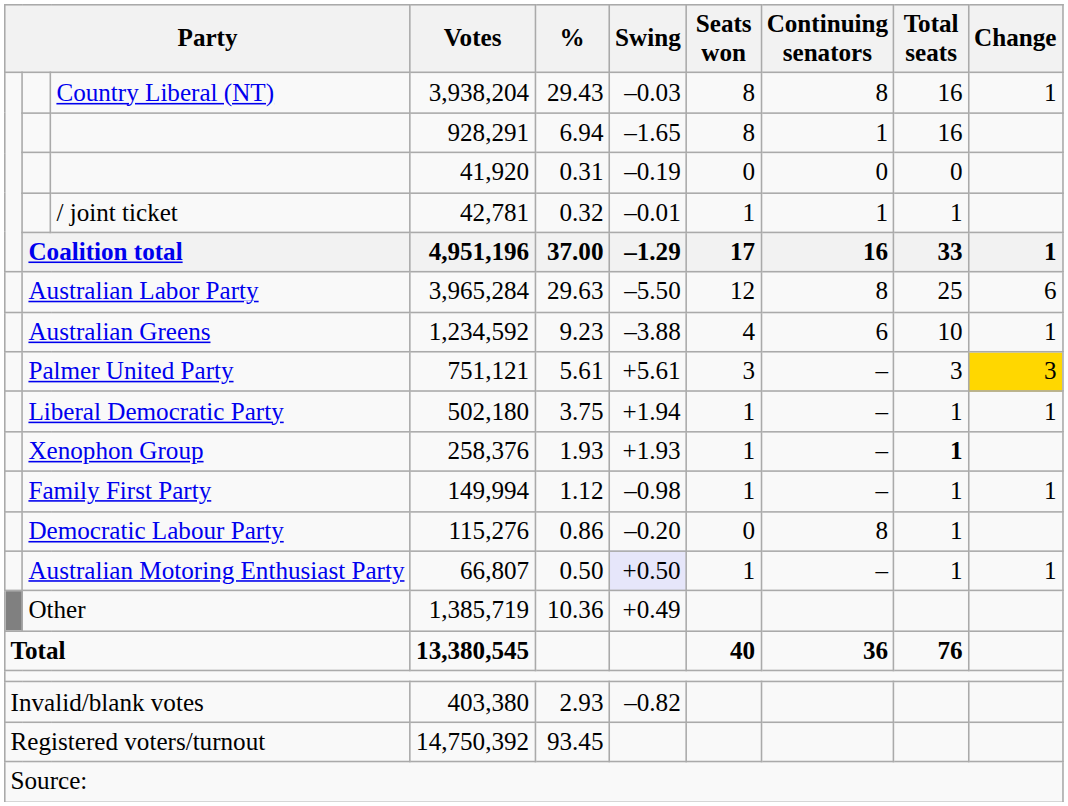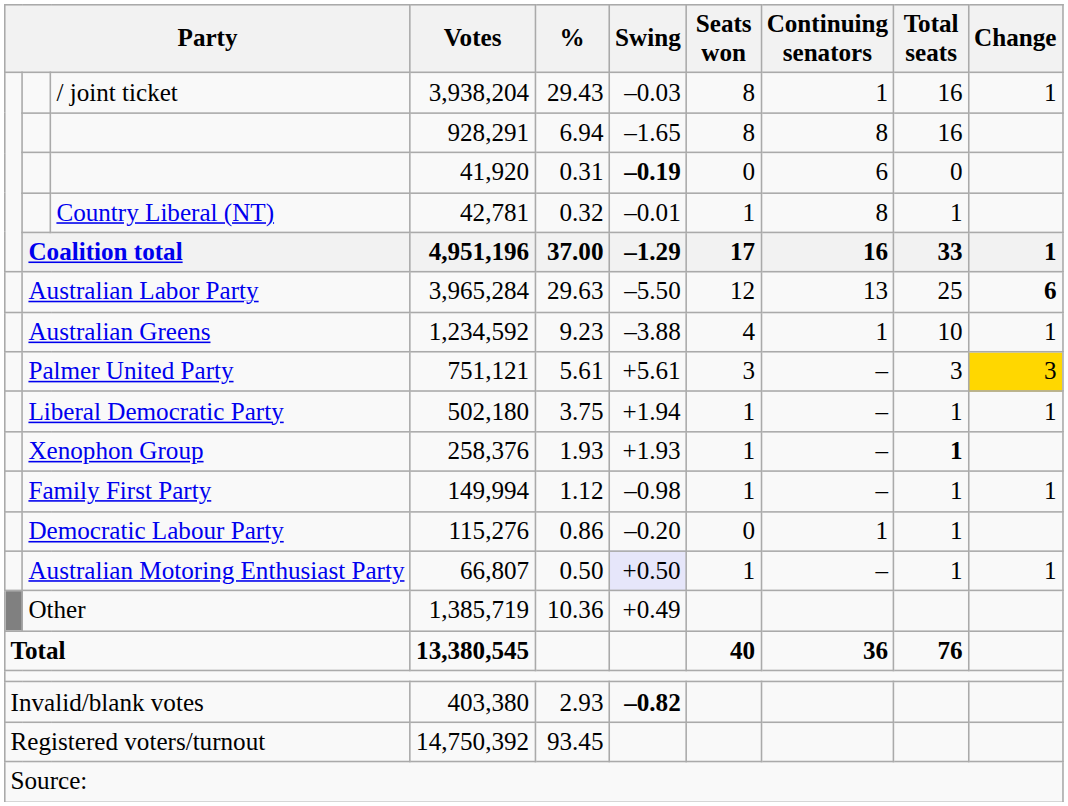3,938,204 | column 3: Country Liberal (NT) -> / joint ticket
3,938,204 | Continuing senators: 8 -> 1
928,291 | Continuing senators: 1 -> 8
41,920 | Swing: normal -> bold
41,920 | Continuing senators: 0 -> 6
42,781 | column 3: / joint ticket -> Country Liberal (NT)
42,781 | Continuing senators: 1 -> 8
3,965,284 | Continuing senators: 8 -> 13
3,965,284 | Change: normal -> bold
1,234,592 | Continuing senators: 6 -> 1
115,276 | Continuing senators: 8 -> 1
403,380 | Swing: normal -> bold
